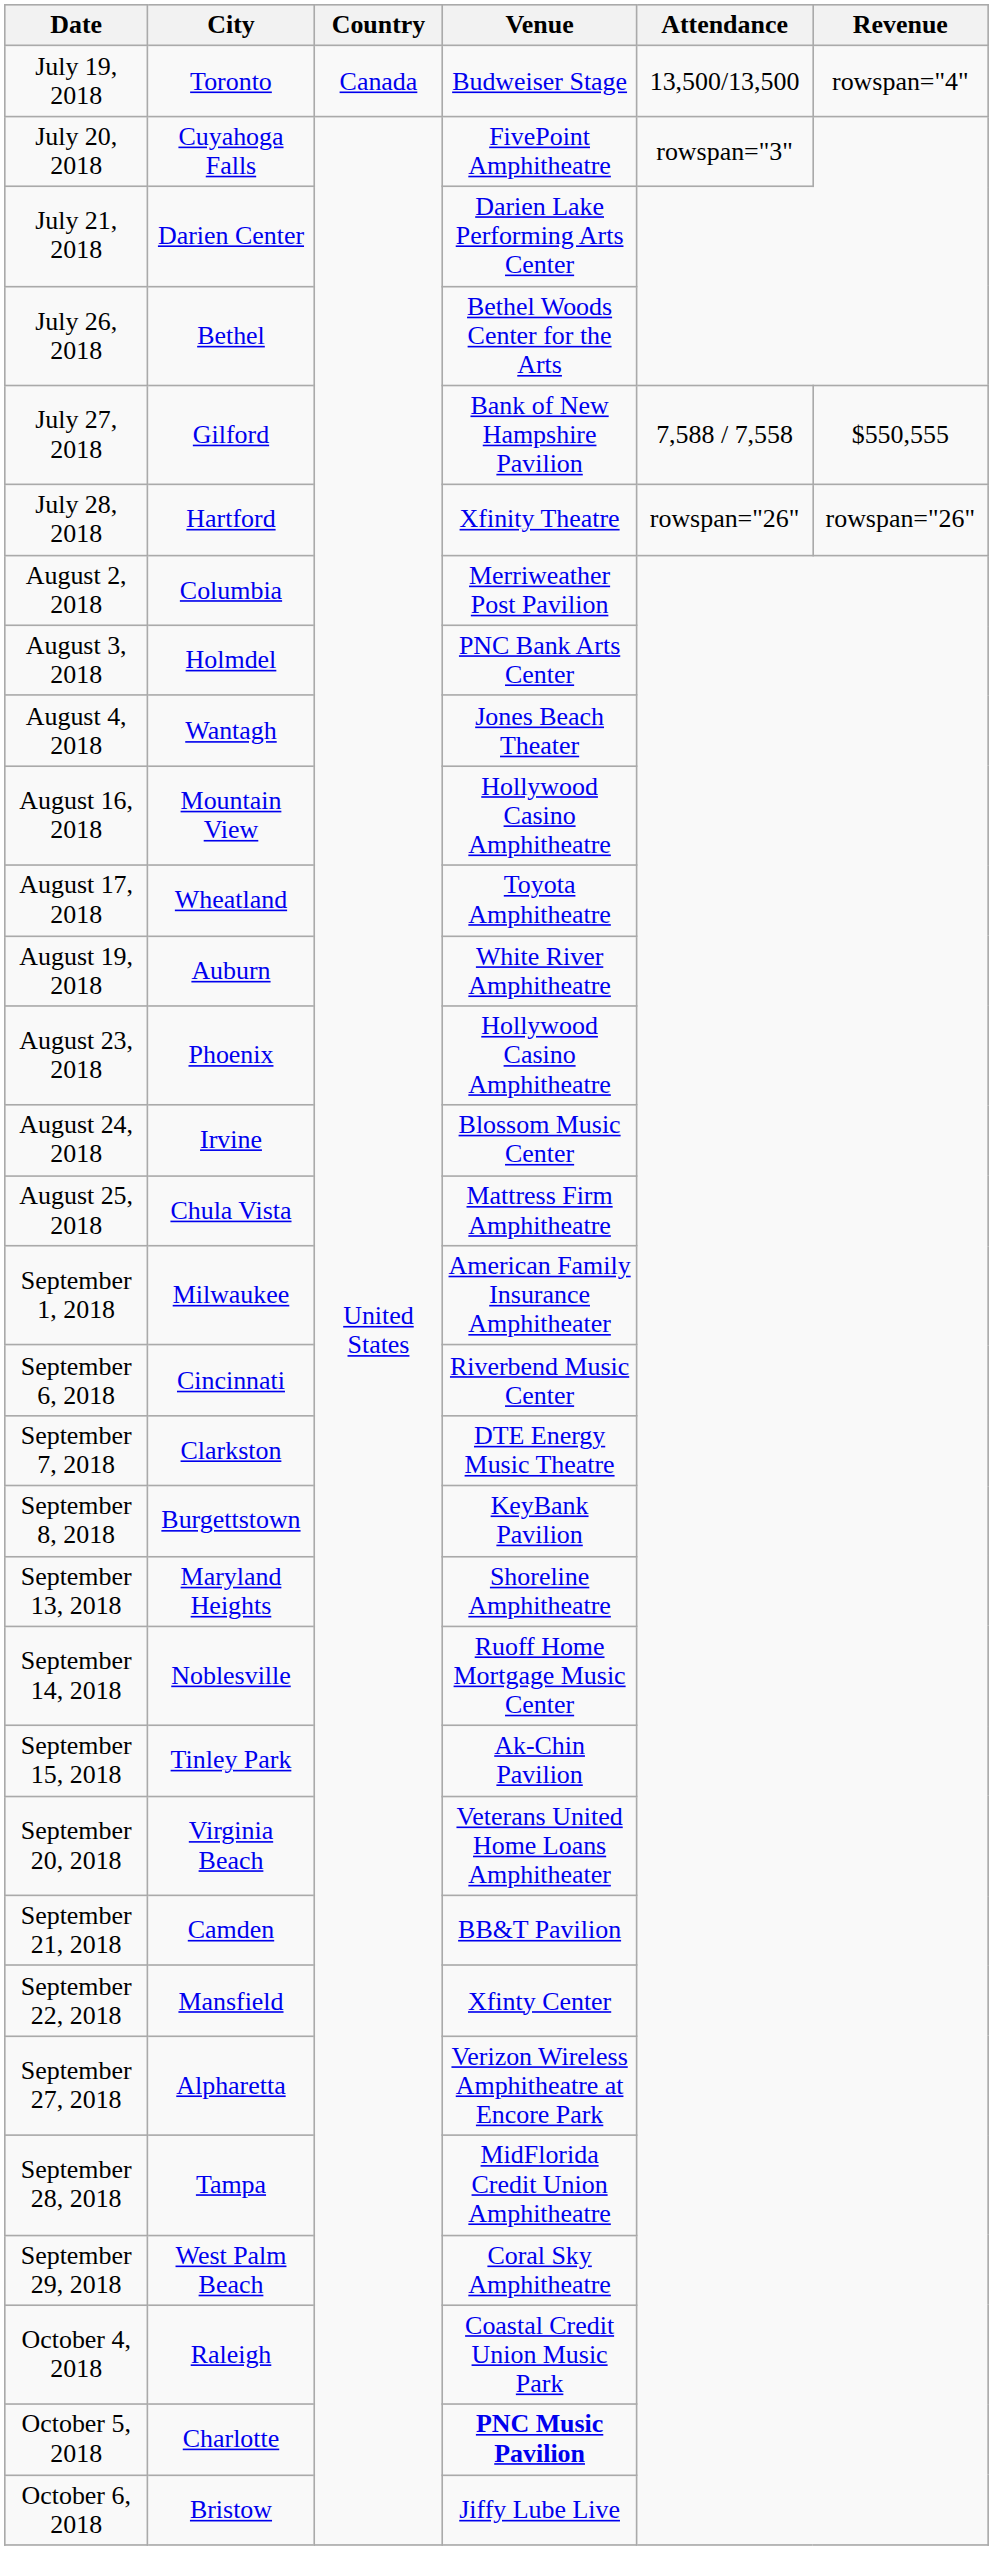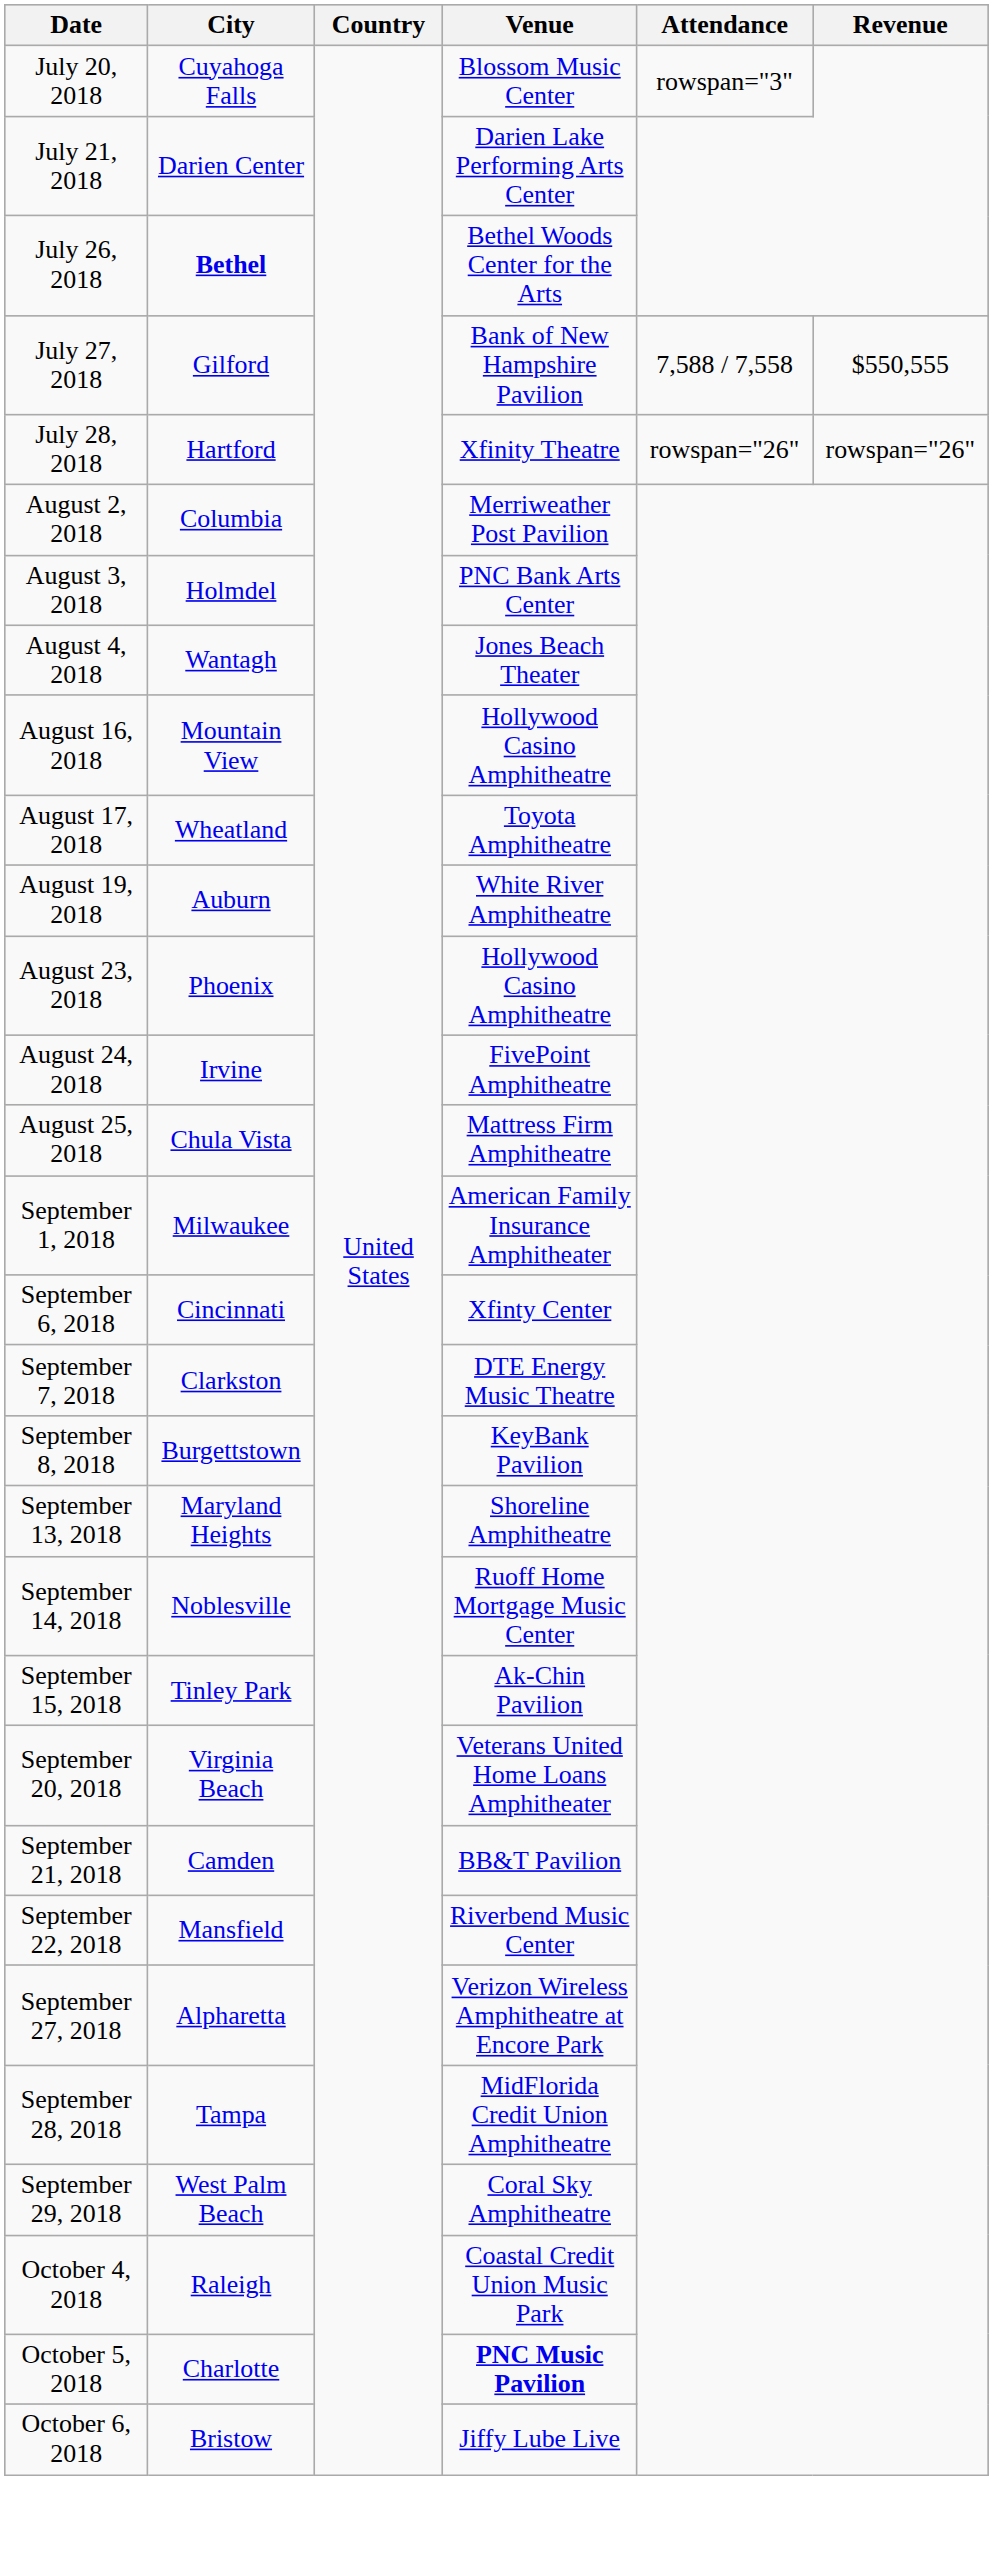- row: July 19, 2018 | Toronto | Canada | Budweiser Stage | 13,500/13,500 | rowspan="4"
July 20, 2018 | Venue: FivePoint Amphitheatre -> Blossom Music Center
July 26, 2018 | City: normal -> bold
August 24, 2018 | Venue: Blossom Music Center -> FivePoint Amphitheatre
September 6, 2018 | Venue: Riverbend Music Center -> Xfinty Center
September 22, 2018 | Venue: Xfinty Center -> Riverbend Music Center
